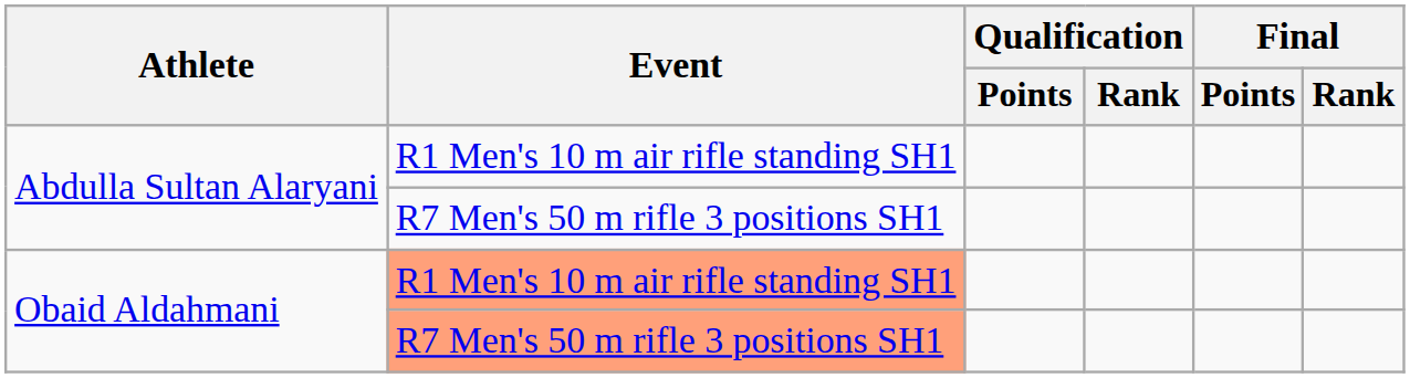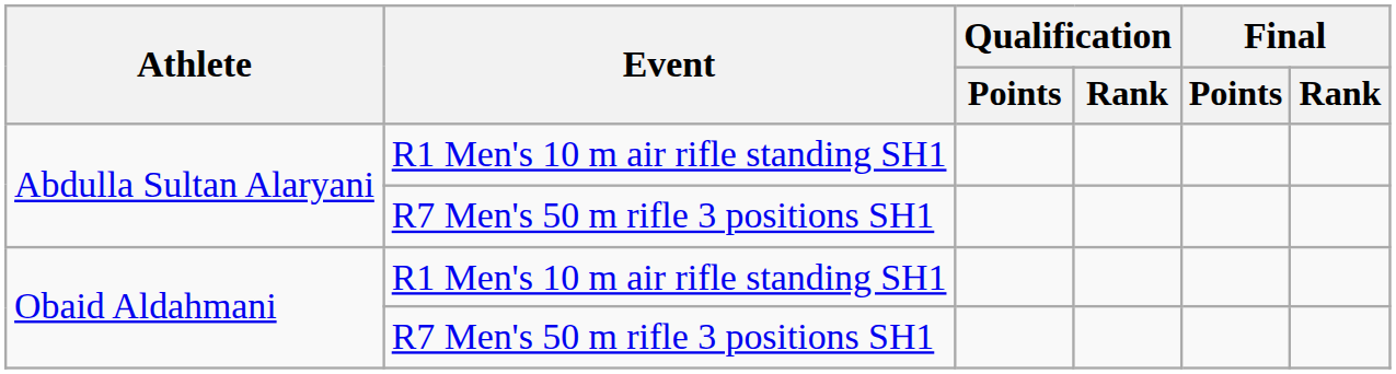Obaid Aldahmani / R1 Men's 10 m air rifle standing SH1 | Event: lightsalmon background -> no background
Obaid Aldahmani / R7 Men's 50 m rifle 3 positions SH1 | Event: lightsalmon background -> no background
